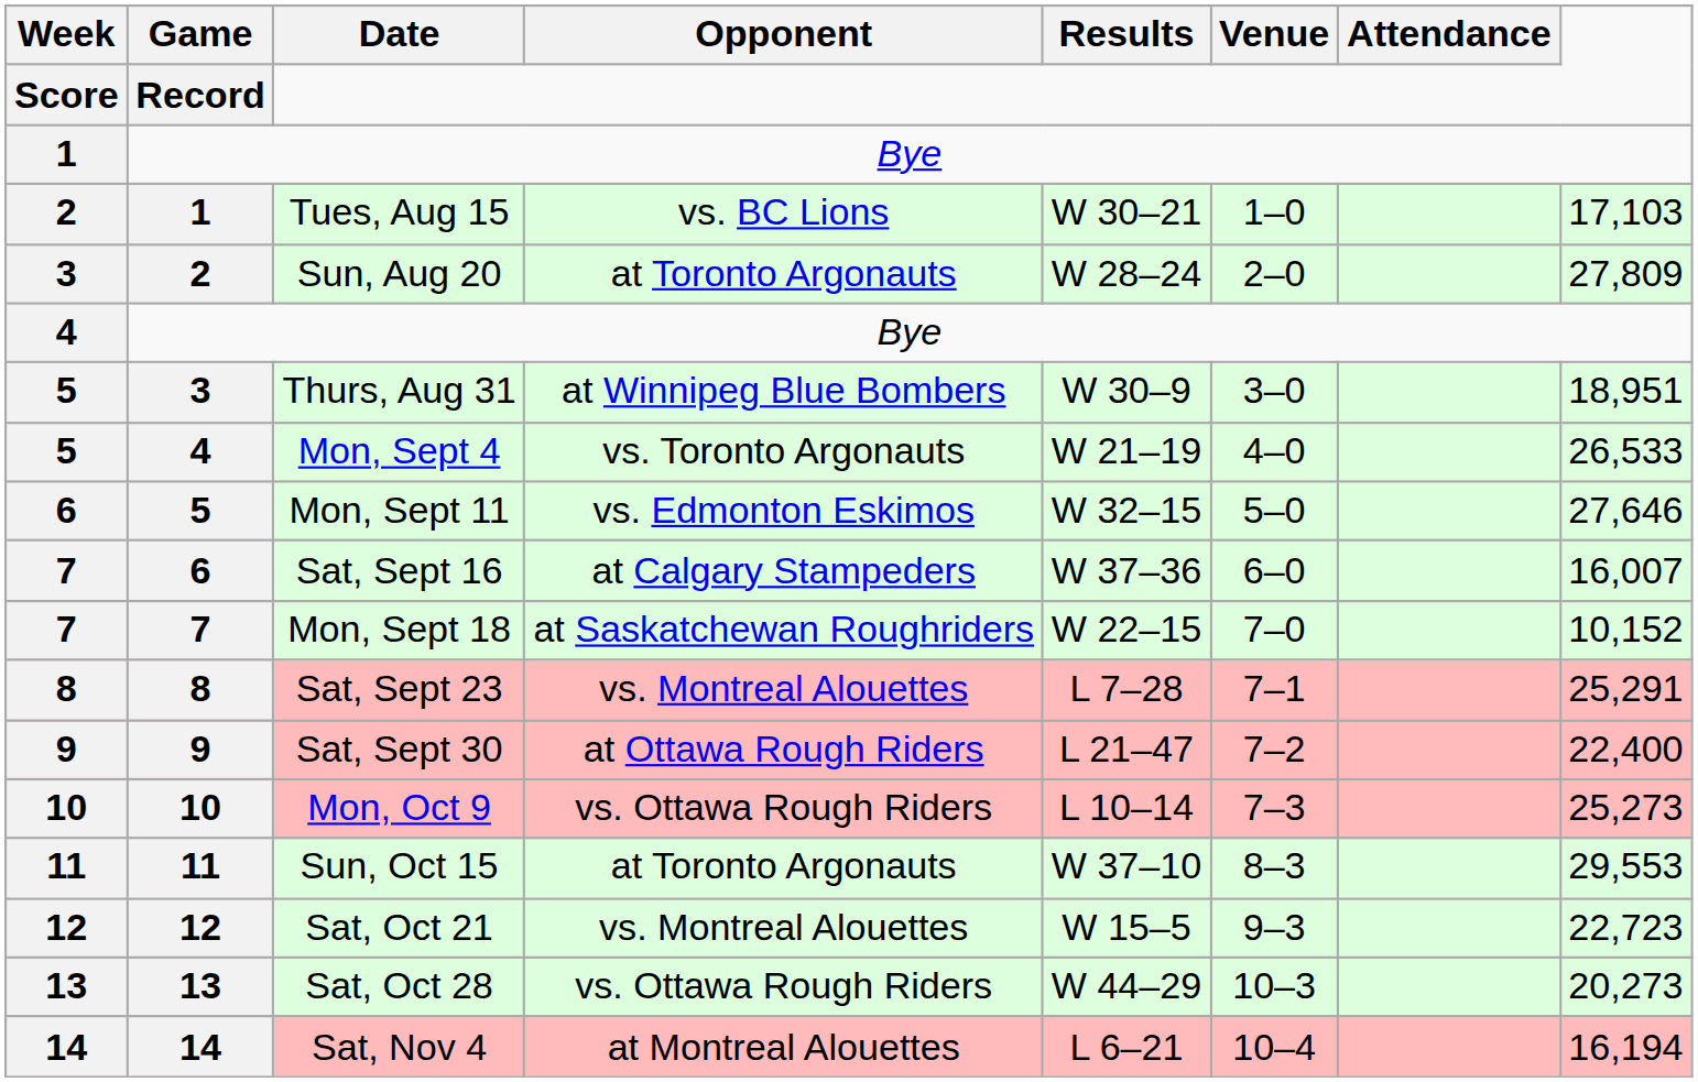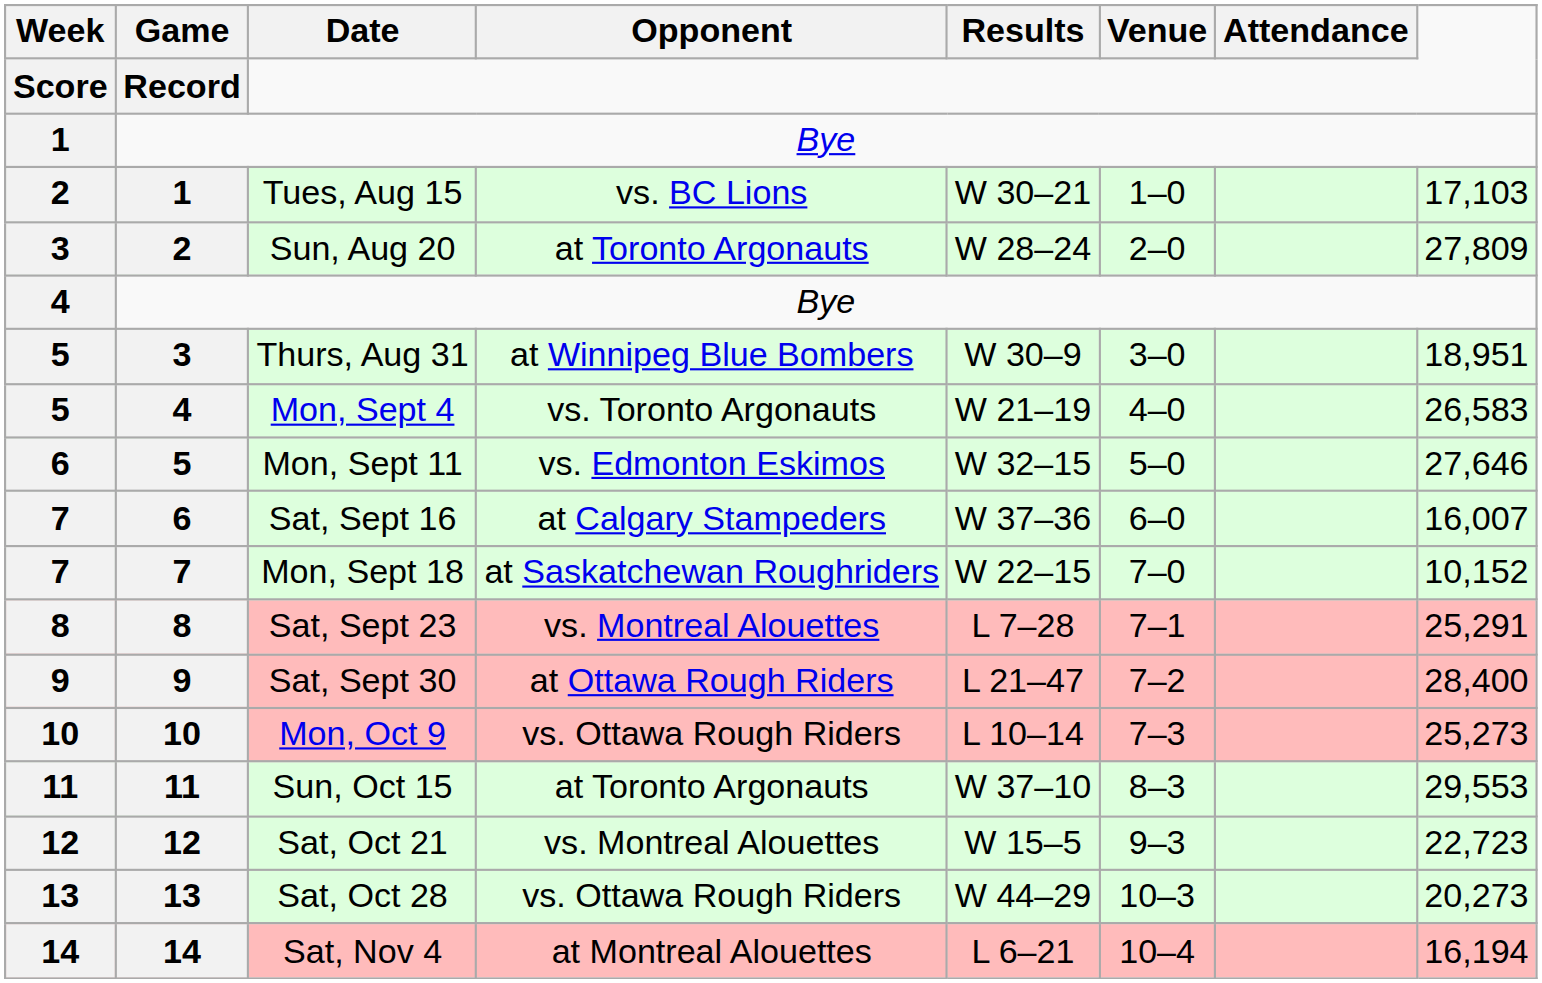Mon, Sept 4 | column 8: 26,533 -> 26,583
Sat, Sept 30 | column 8: 22,400 -> 28,400
